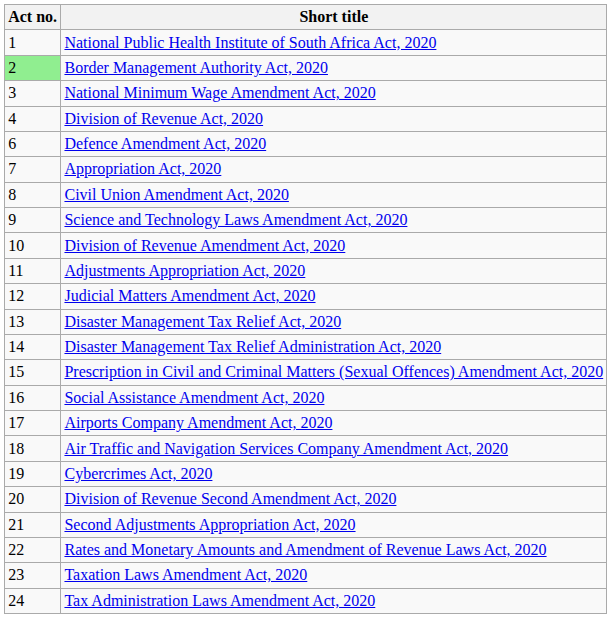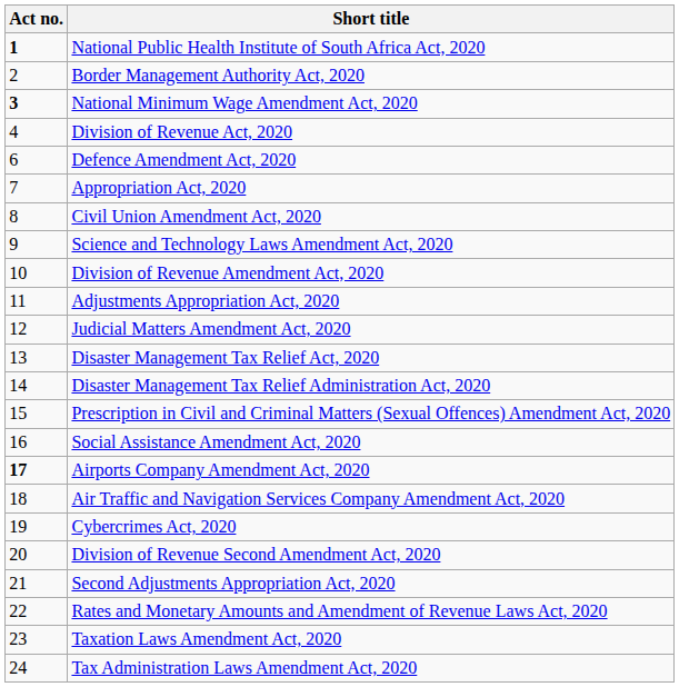National Public Health Institute of South Africa Act, 2020 | Act no.: normal -> bold
Border Management Authority Act, 2020 | Act no.: lightgreen background -> no background
National Minimum Wage Amendment Act, 2020 | Act no.: normal -> bold
Airports Company Amendment Act, 2020 | Act no.: normal -> bold
